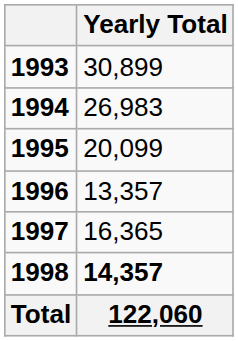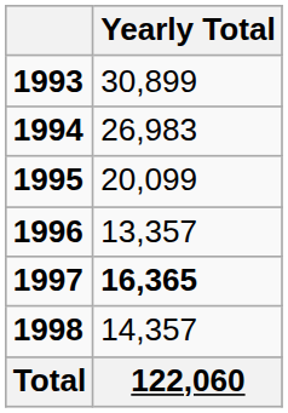1997 | Yearly Total: normal -> bold
1998 | Yearly Total: bold -> normal
